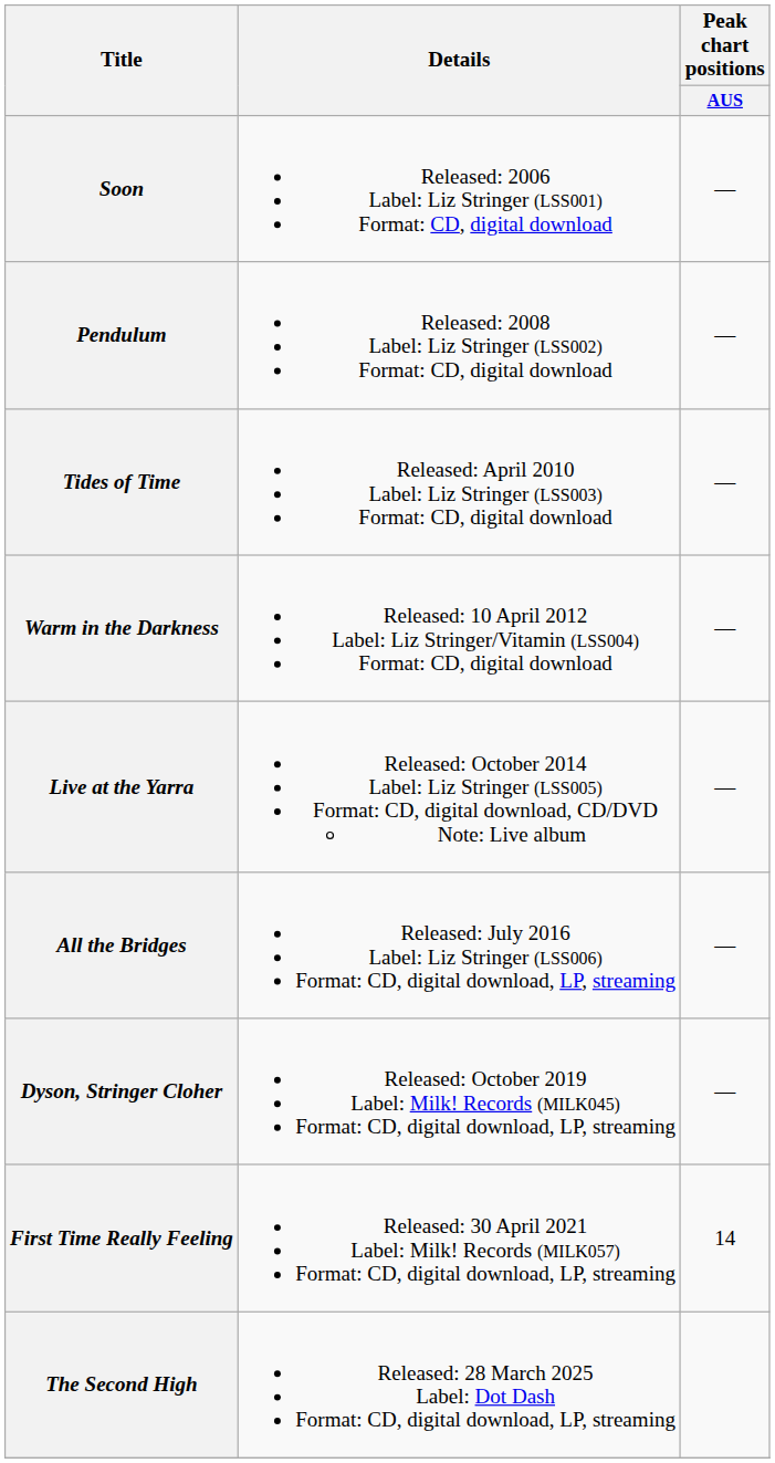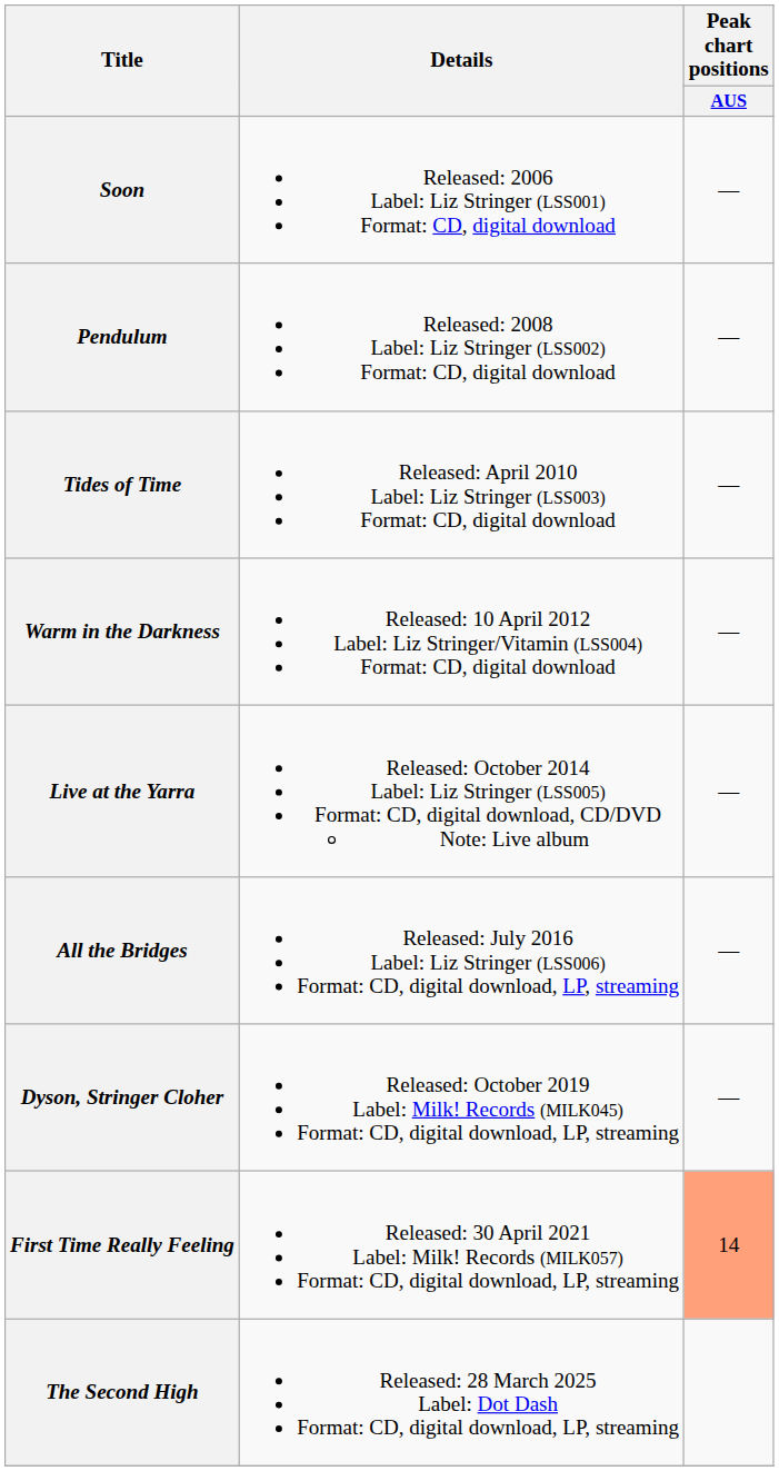First Time Really Feeling | Peak chart positions / AUS: no background -> lightsalmon background
